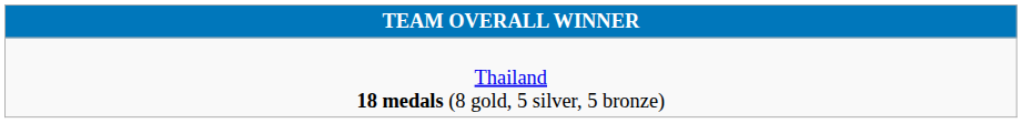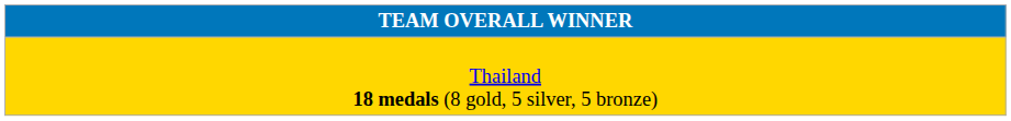row 2 | column 1: no background -> gold background
